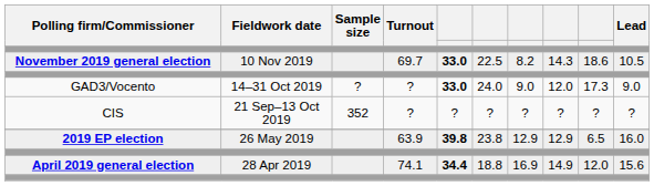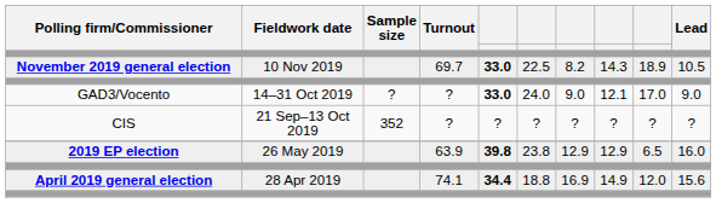November 2019 general election | column 9: 18.6 -> 18.9
GAD3/Vocento | column 8: 12.0 -> 12.1
GAD3/Vocento | column 9: 17.3 -> 17.0
